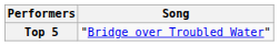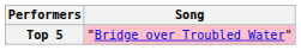Top 5 | Song: no background -> pink background
